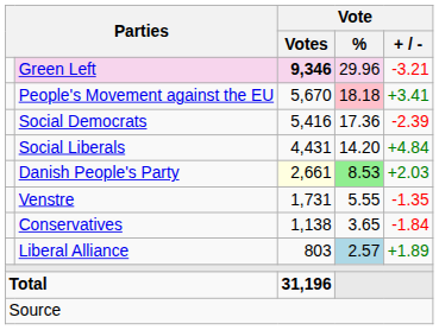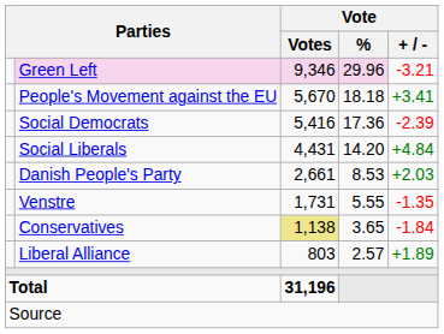Green Left | Vote / Votes: bold -> normal
People's Movement against the EU | Vote / %: pink background -> no background
Danish People's Party | Vote / Votes: lightyellow background -> no background
Danish People's Party | Vote / %: lightgreen background -> no background
Conservatives | Vote / Votes: no background -> khaki background
Liberal Alliance | Vote / %: lightblue background -> no background
